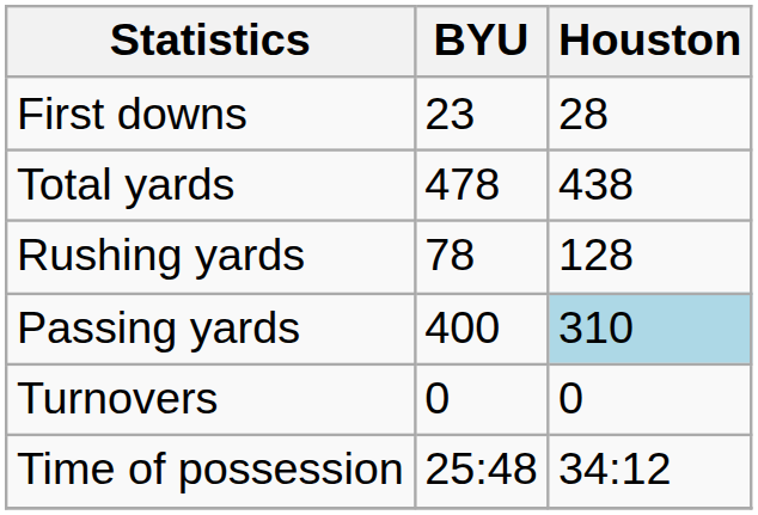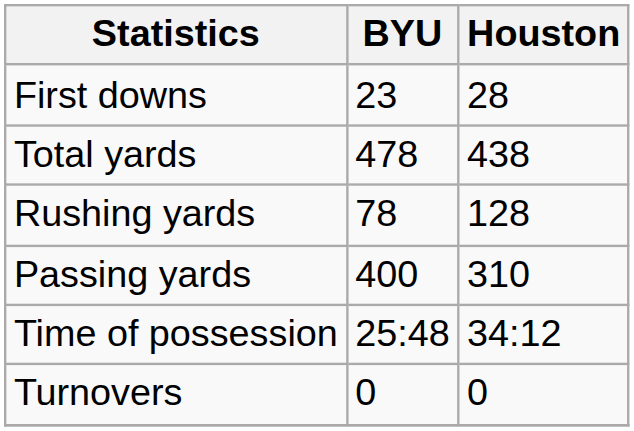Passing yards | Houston: lightblue background -> no background
rows swapped: Turnovers <-> Time of possession
